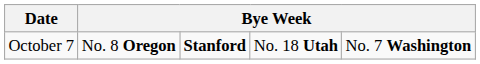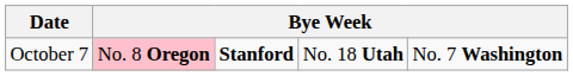October 7 | column 2: no background -> pink background
